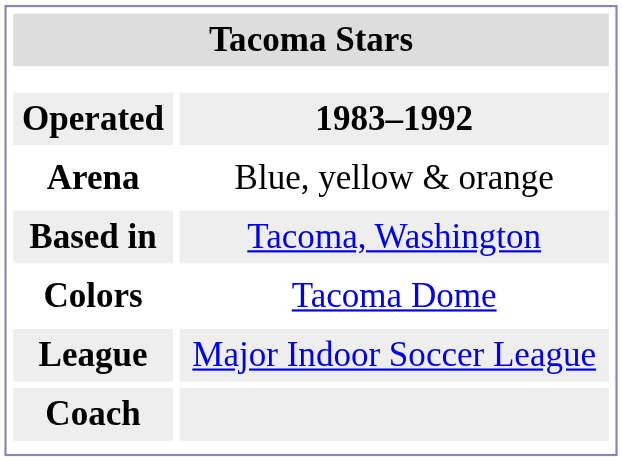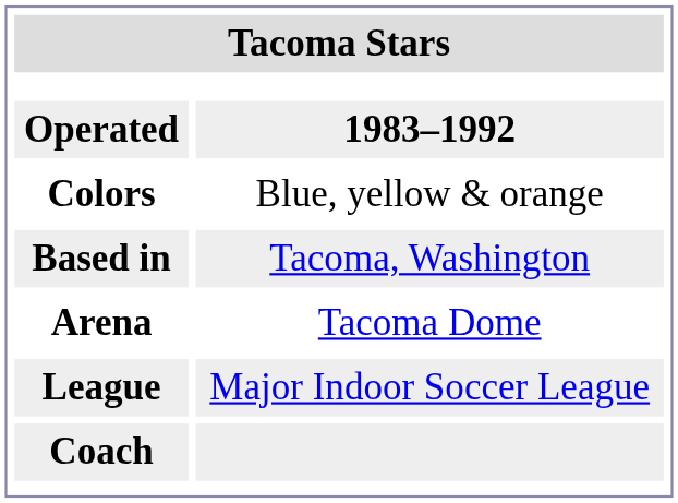row 3 | column 1: Arena -> Colors
row 5 | column 1: Colors -> Arena
